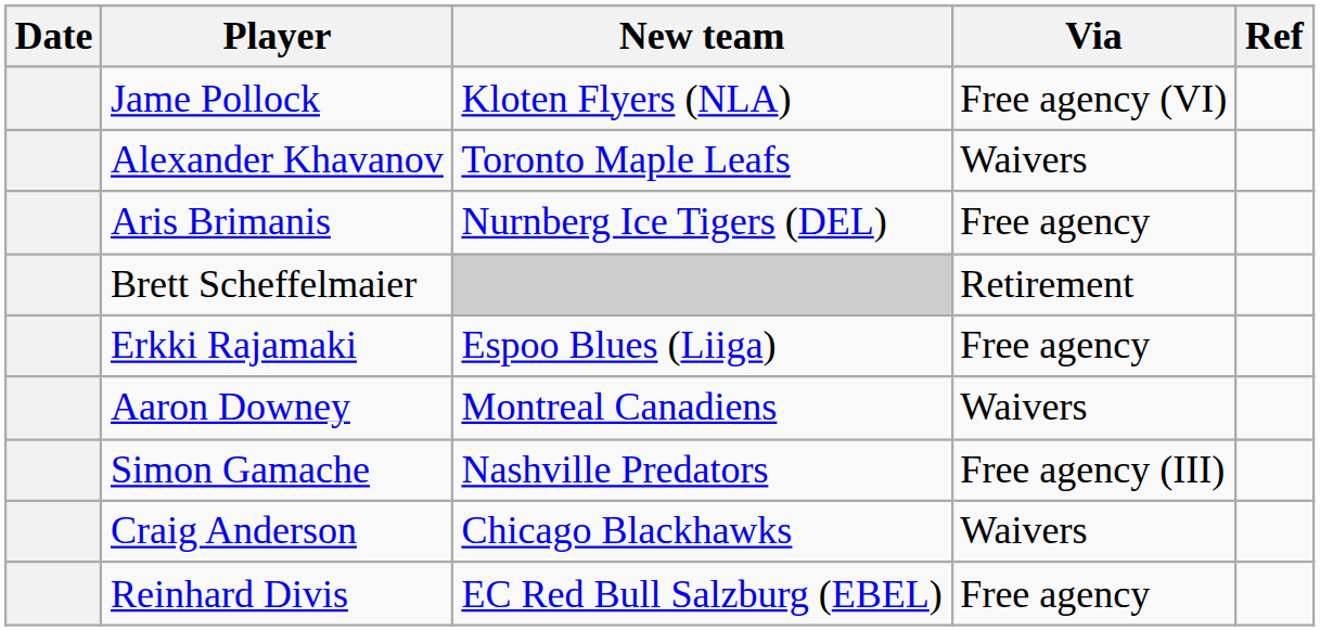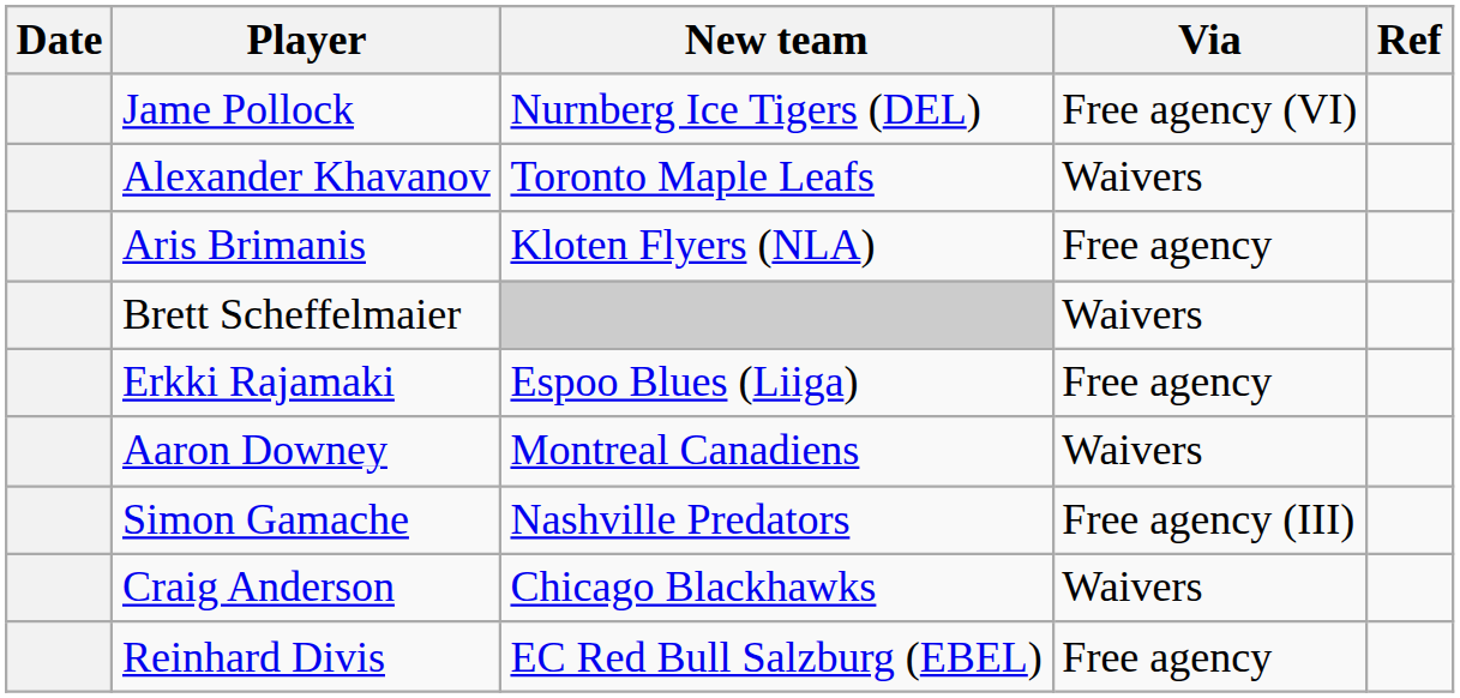Jame Pollock | New team: Kloten Flyers (NLA) -> Nurnberg Ice Tigers (DEL)
Aris Brimanis | New team: Nurnberg Ice Tigers (DEL) -> Kloten Flyers (NLA)
Brett Scheffelmaier | Via: Retirement -> Waivers
